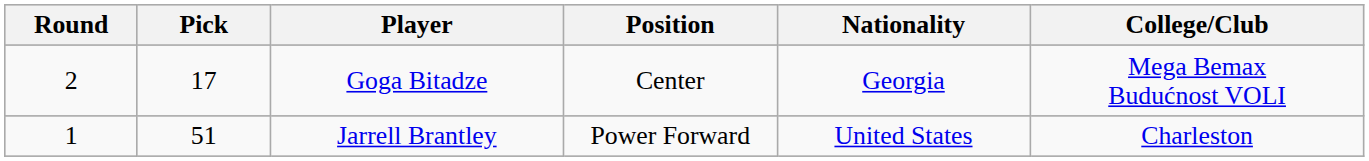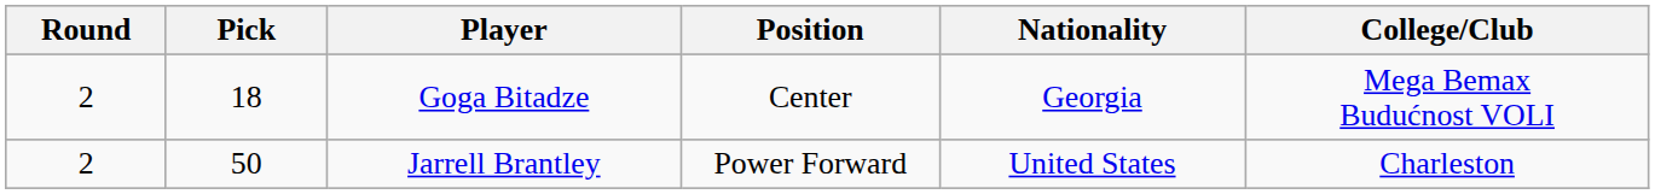Goga Bitadze | Pick: 17 -> 18
Jarrell Brantley | Round: 1 -> 2
Jarrell Brantley | Pick: 51 -> 50
